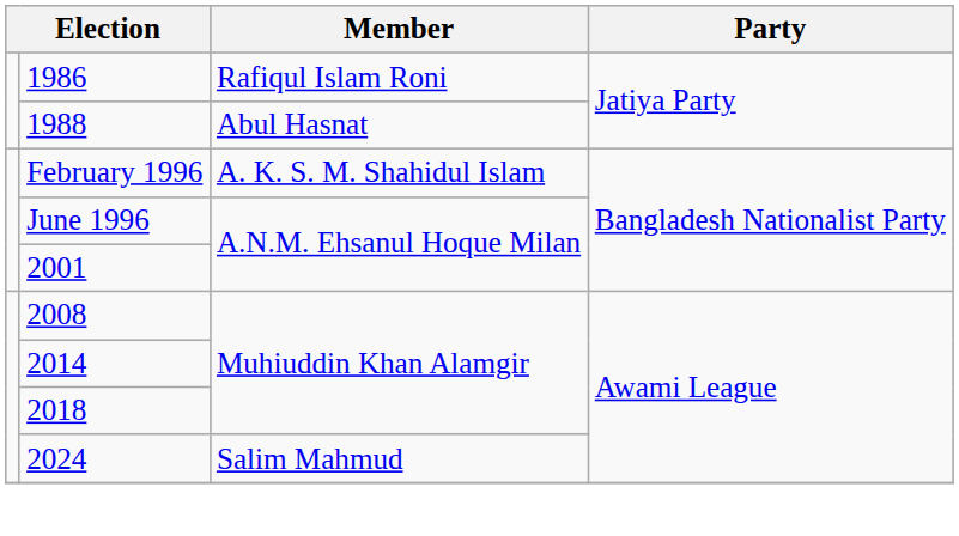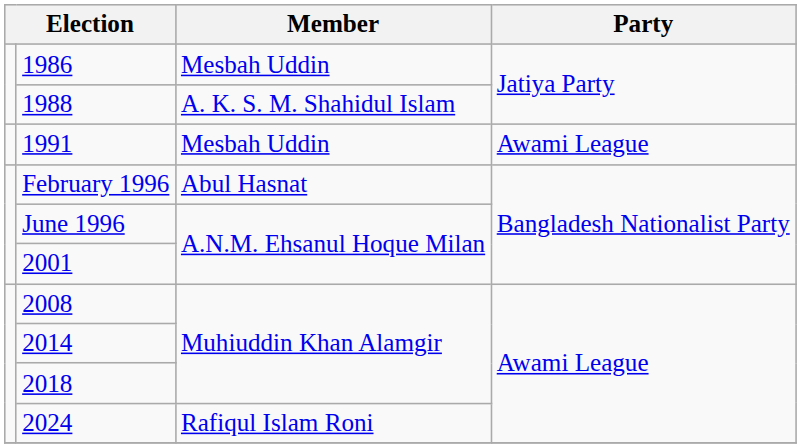1986 | Member: Rafiqul Islam Roni -> Mesbah Uddin
1988 | Member: Abul Hasnat -> A. K. S. M. Shahidul Islam
+ row: 1991 | Mesbah Uddin | Awami League
February 1996 | Member: A. K. S. M. Shahidul Islam -> Abul Hasnat
2024 | Member: Salim Mahmud -> Rafiqul Islam Roni
